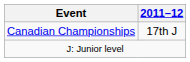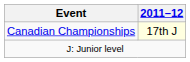Canadian Championships | 2011–12: no background -> lightyellow background
